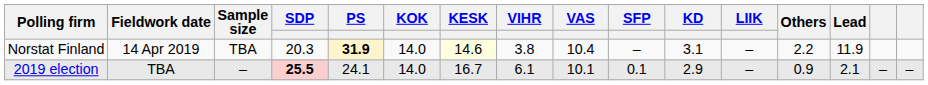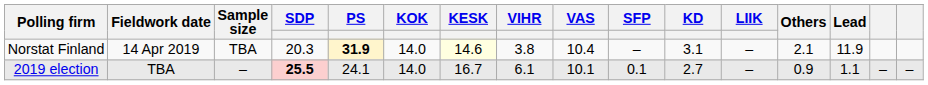Norstat Finland | Others: 2.2 -> 2.1
2019 election | KD: 2.9 -> 2.7
2019 election | Lead: 2.1 -> 1.1
